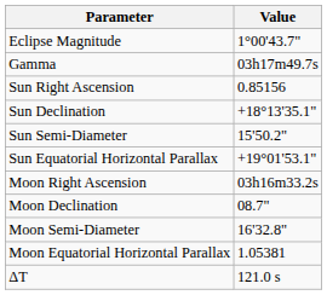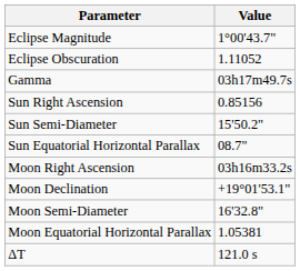+ row: Eclipse Obscuration | 1.11052
- row: Sun Declination | +18°13'35.1"
Sun Equatorial Horizontal Parallax | Value: +19°01'53.1" -> 08.7"
Moon Declination | Value: 08.7" -> +19°01'53.1"
